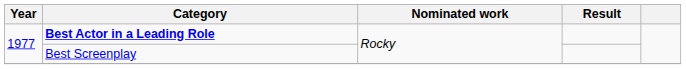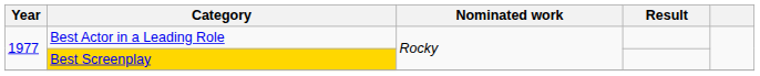Best Actor in a Leading Role | Category: bold -> normal
Best Screenplay | Category: no background -> gold background
